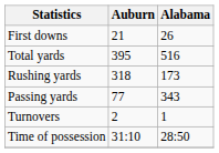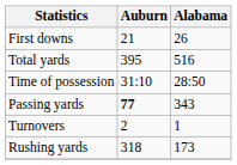rows swapped: Rushing yards <-> Time of possession
Passing yards | Auburn: normal -> bold
